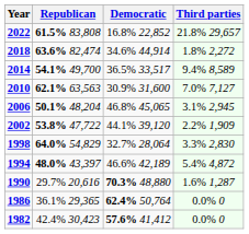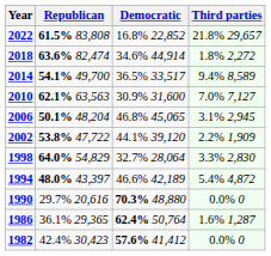1990 | Third parties: 1.6% 1,287 -> 0.0% 0
1986 | Third parties: 0.0% 0 -> 1.6% 1,287
